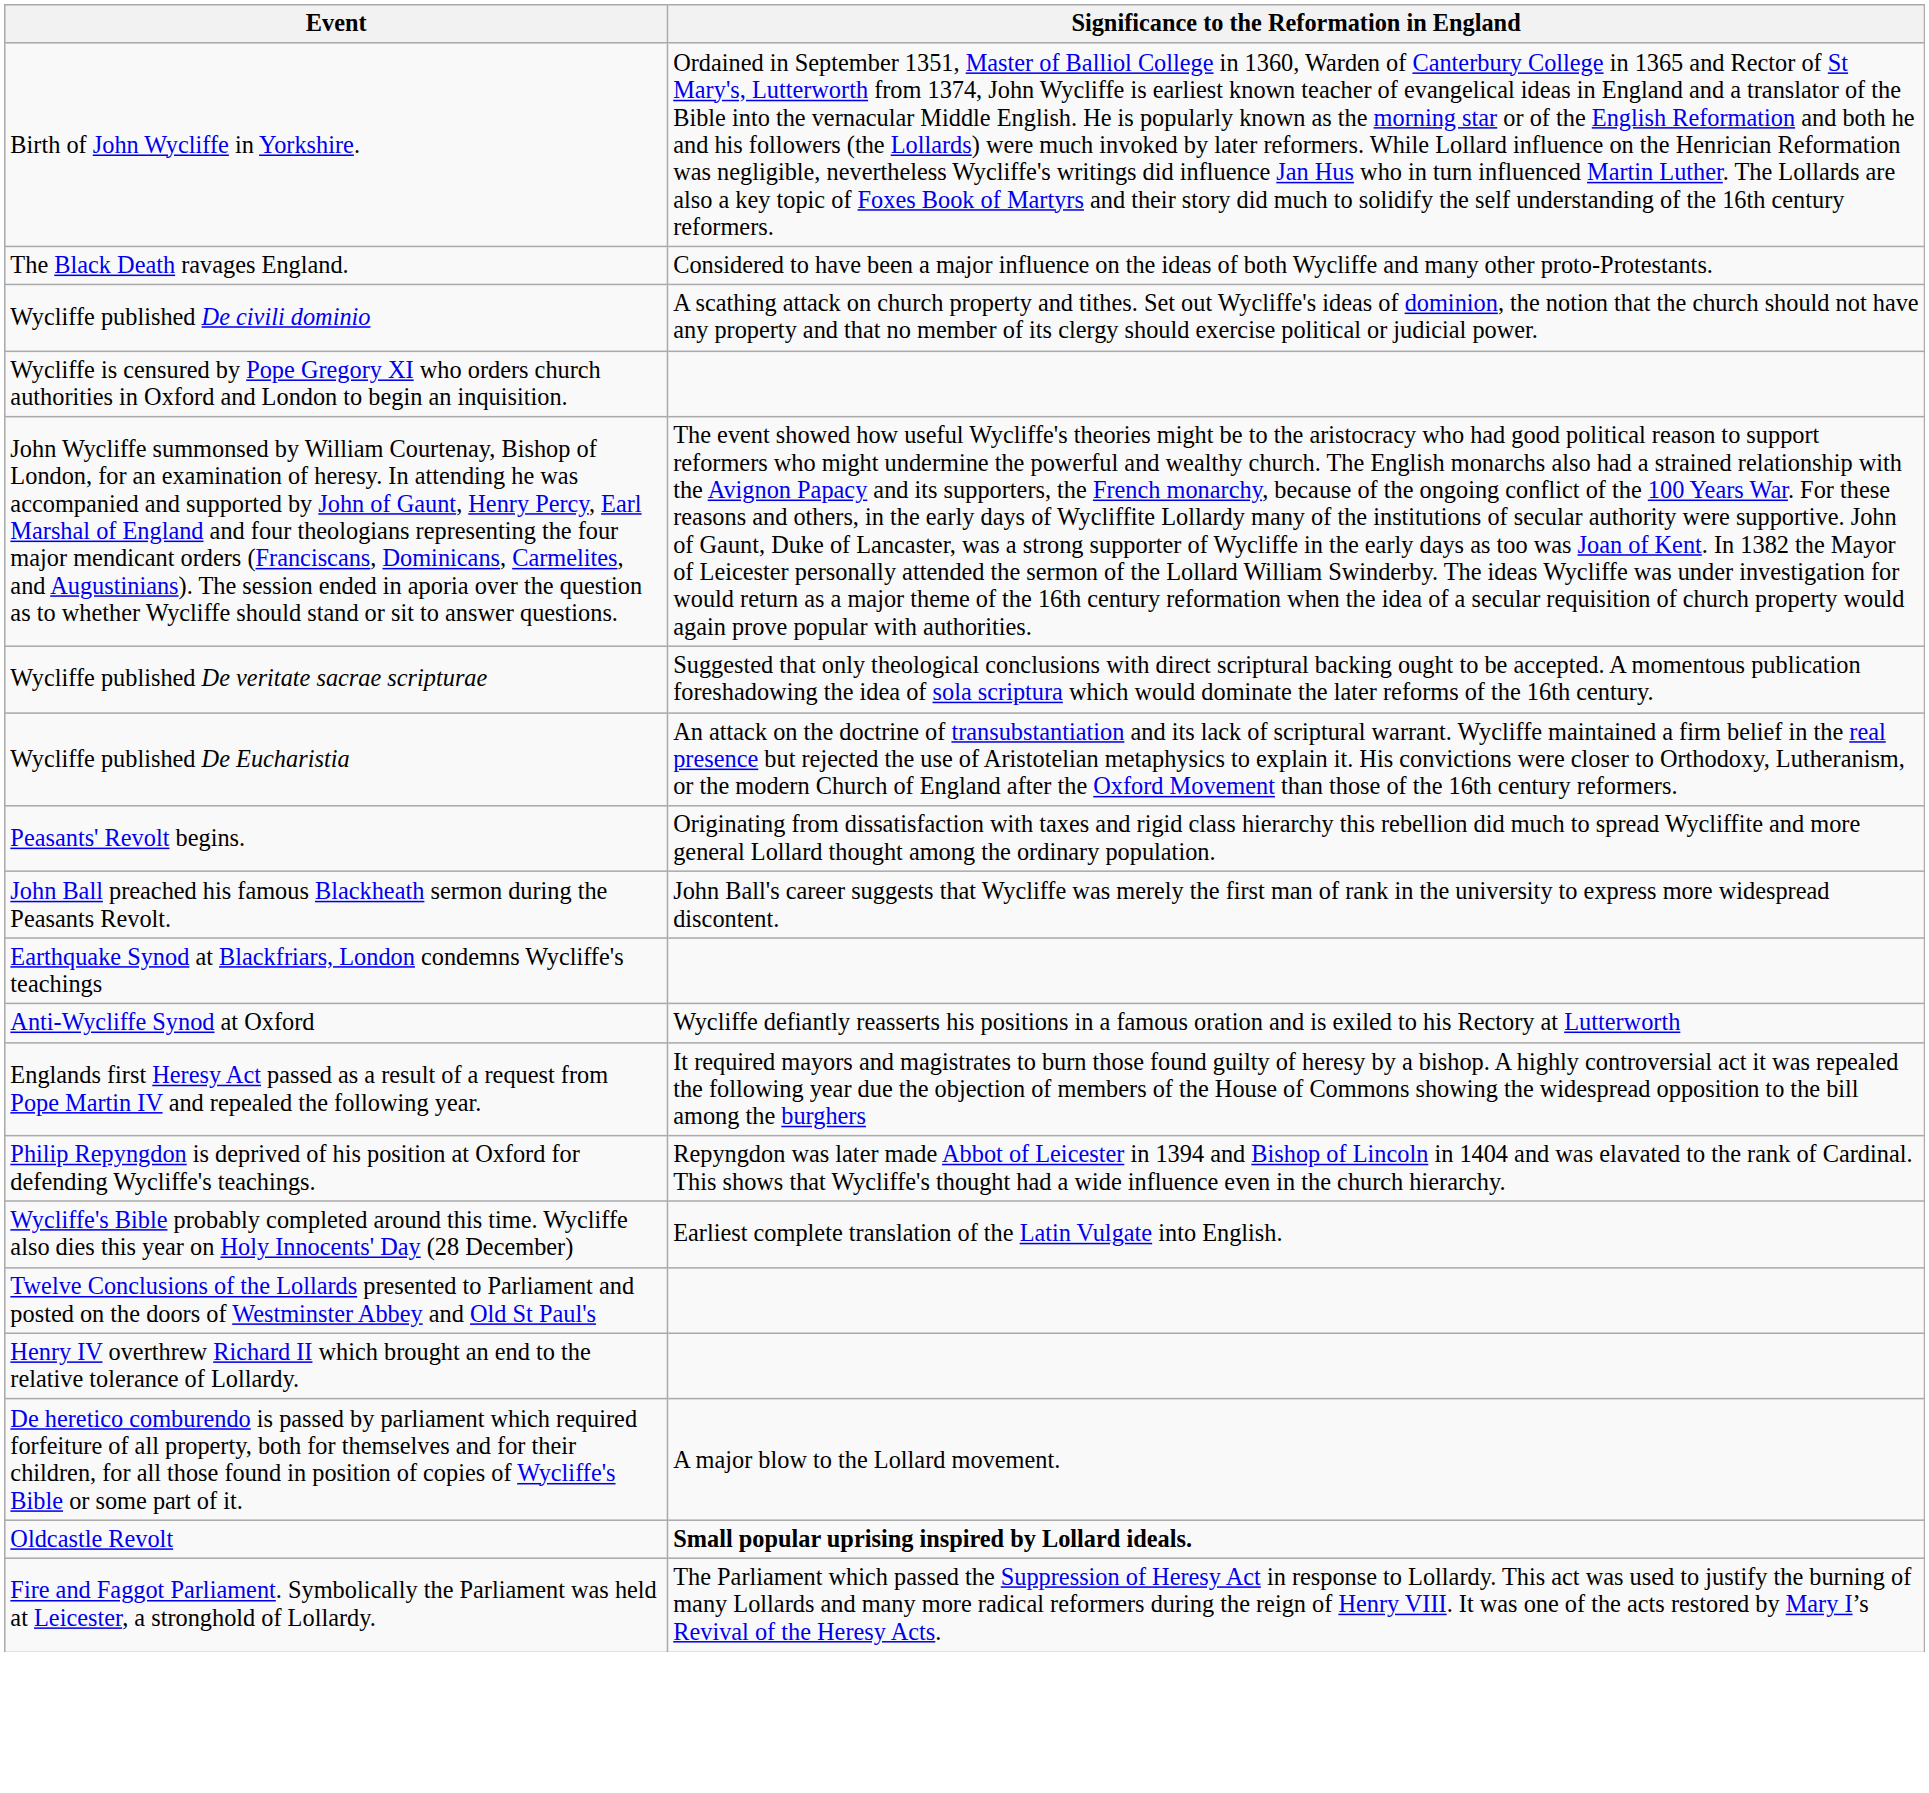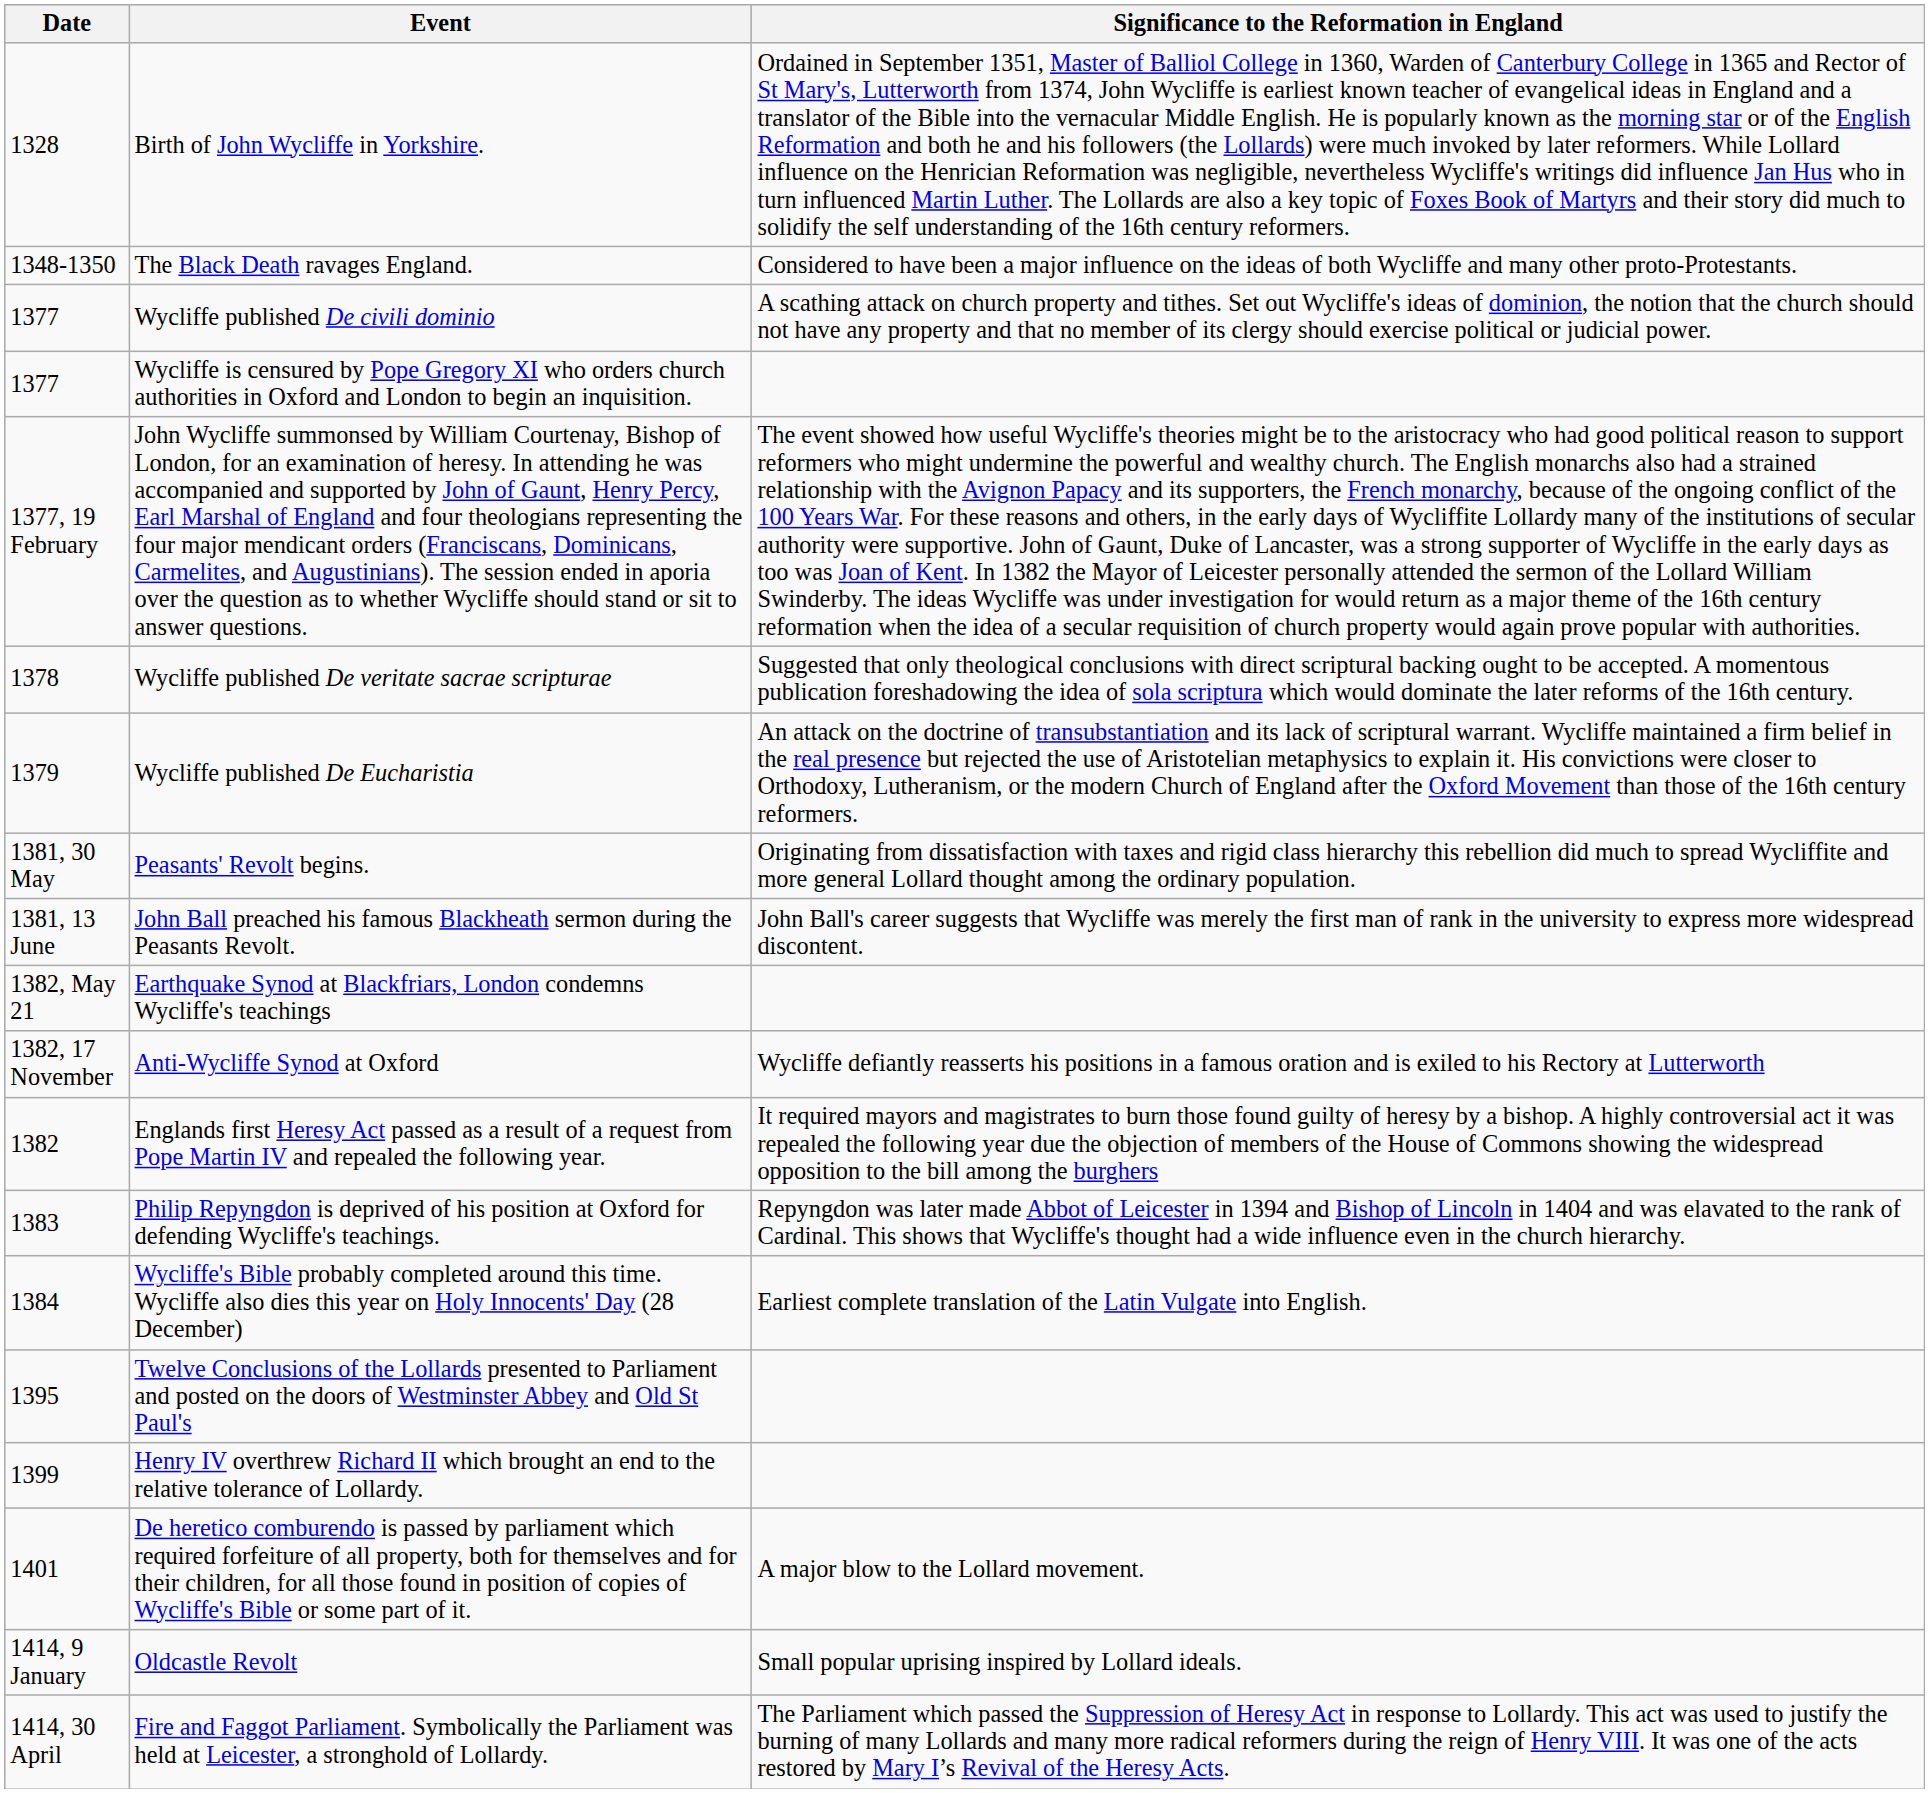+ column: Date | 1328 | 1348-1350 | 1377 | 1377 | 1377, 19 February | 1378 | 1379 | 1381, 30 May | 1381, 13 June | 1382, May 21 | 1382, 17 November | 1382 | 1383 | 1384 | 1395 | 1399 | 1401 | 1414, 9 January | 1414, 30 April
Oldcastle Revolt | Significance to the Reformation in England: bold -> normal
